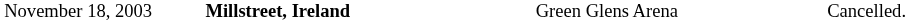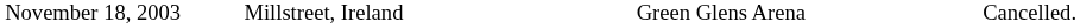November 18, 2003 | column 2: bold -> normal
